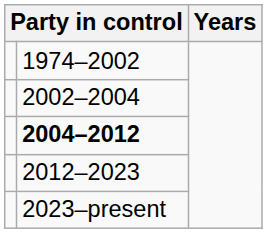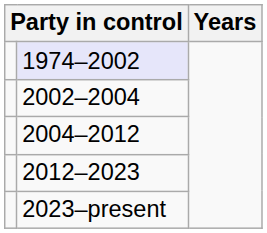1974–2002 | column 2: no background -> lavender background
2004–2012 | column 2: bold -> normal
